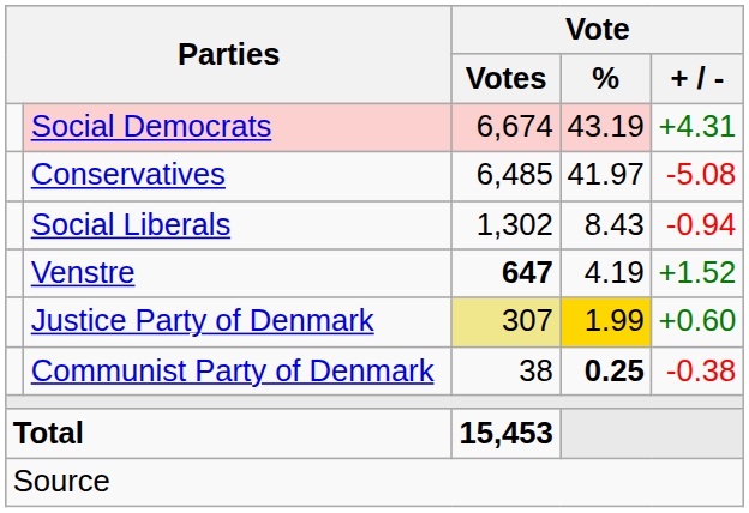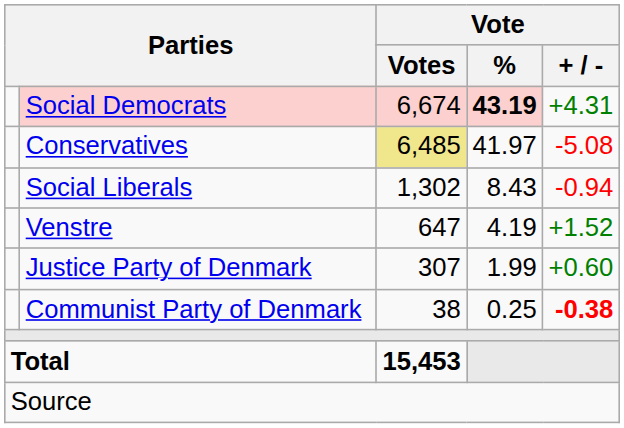Social Democrats | Vote / %: normal -> bold
Conservatives | Vote / Votes: no background -> khaki background
Venstre | Vote / Votes: bold -> normal
Justice Party of Denmark | Vote / Votes: khaki background -> no background
Justice Party of Denmark | Vote / %: gold background -> no background
Communist Party of Denmark | Vote / %: bold -> normal
Communist Party of Denmark | Vote / + / -: normal -> bold
